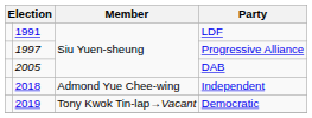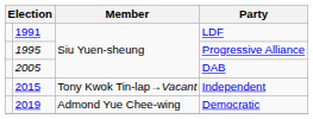Progressive Alliance | column 2: 1997 -> 1995
Independent | column 2: 2018 -> 2015
Independent | Member: Admond Yue Chee-wing -> Tony Kwok Tin-lap→Vacant
Democratic | Member: Tony Kwok Tin-lap→Vacant -> Admond Yue Chee-wing
